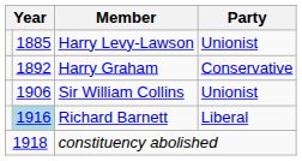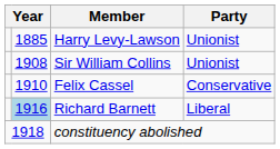- row: 1892 | Harry Graham | Conservative
Sir William Collins | column 2: 1906 -> 1908
+ row: 1910 | Felix Cassel | Conservative
